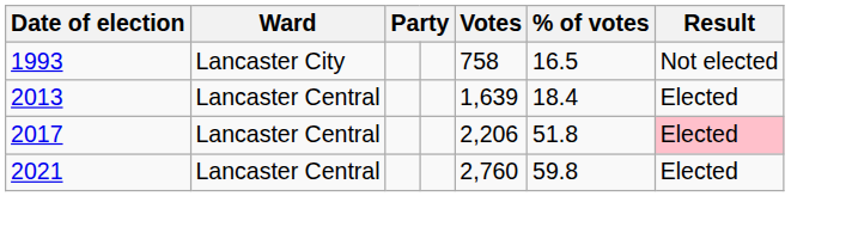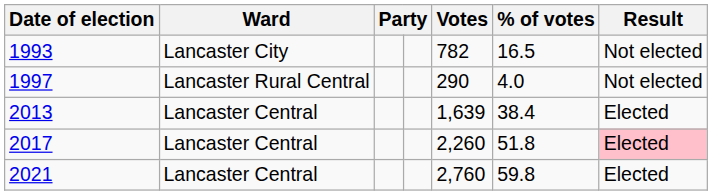1993 | Votes: 758 -> 782
+ row: 1997 | Lancaster Rural Central | 290 | 4.0 | Not elected
2013 | % of votes: 18.4 -> 38.4
2017 | Votes: 2,206 -> 2,260
